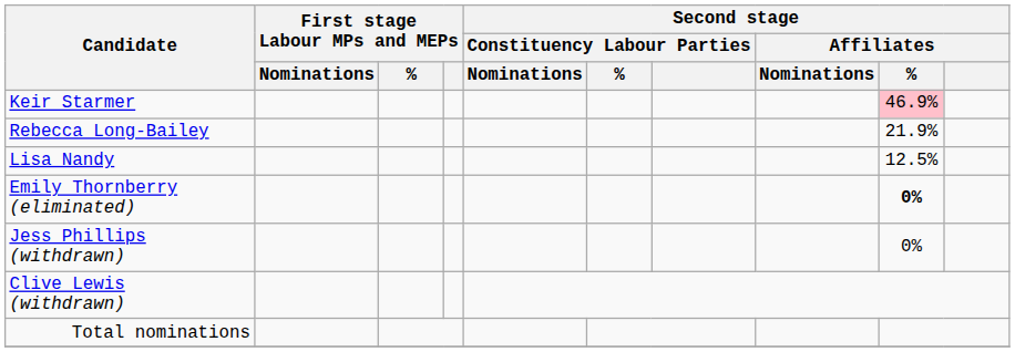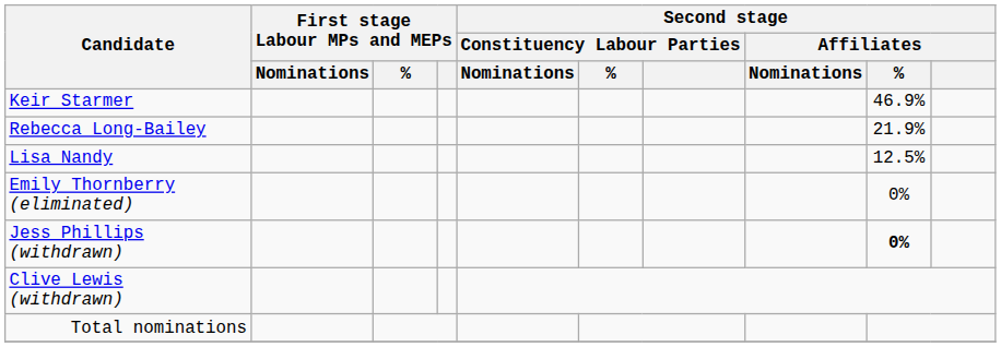Keir Starmer | Second stage / Affiliates / %: pink background -> no background
Emily Thornberry (eliminated) | Second stage / Affiliates / %: bold -> normal
Jess Phillips (withdrawn) | Second stage / Affiliates / %: normal -> bold
